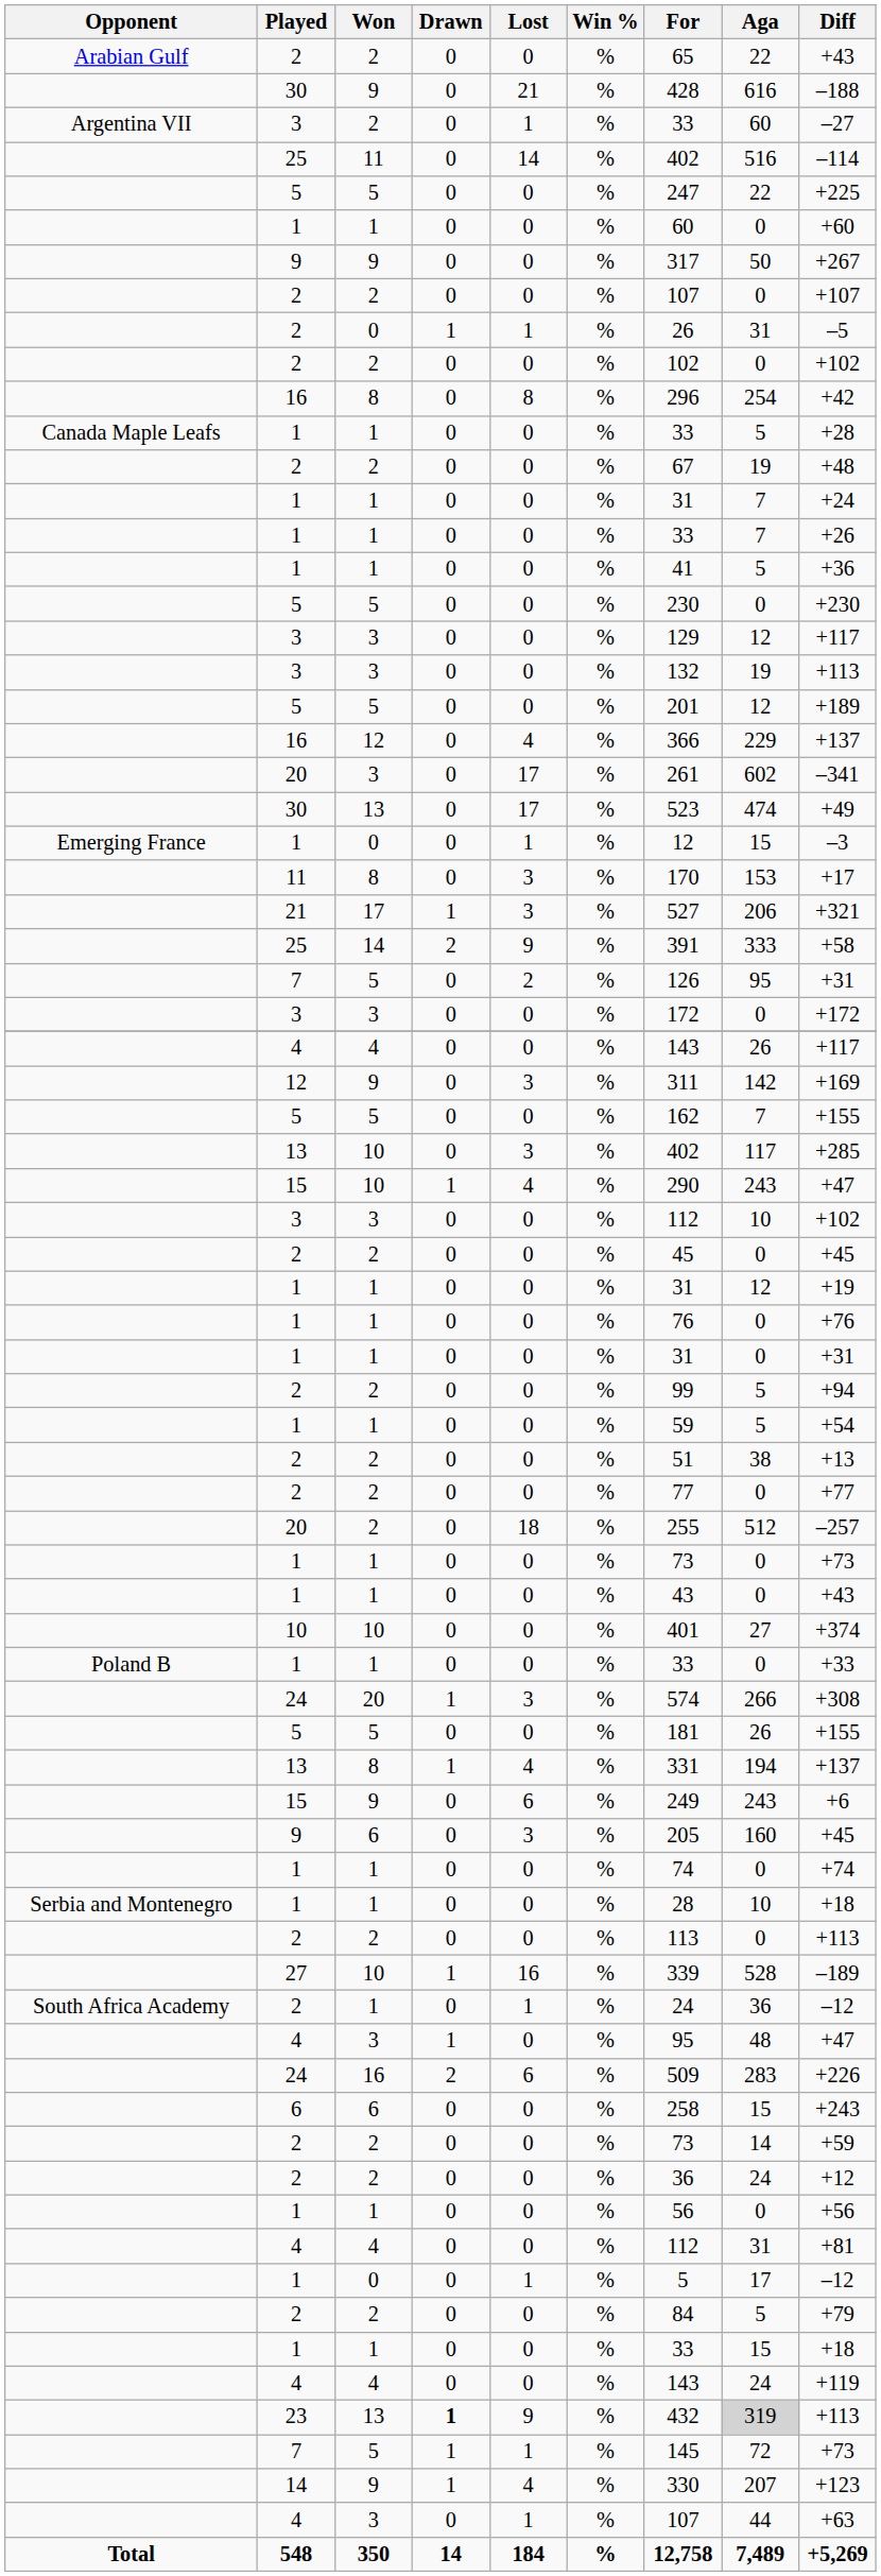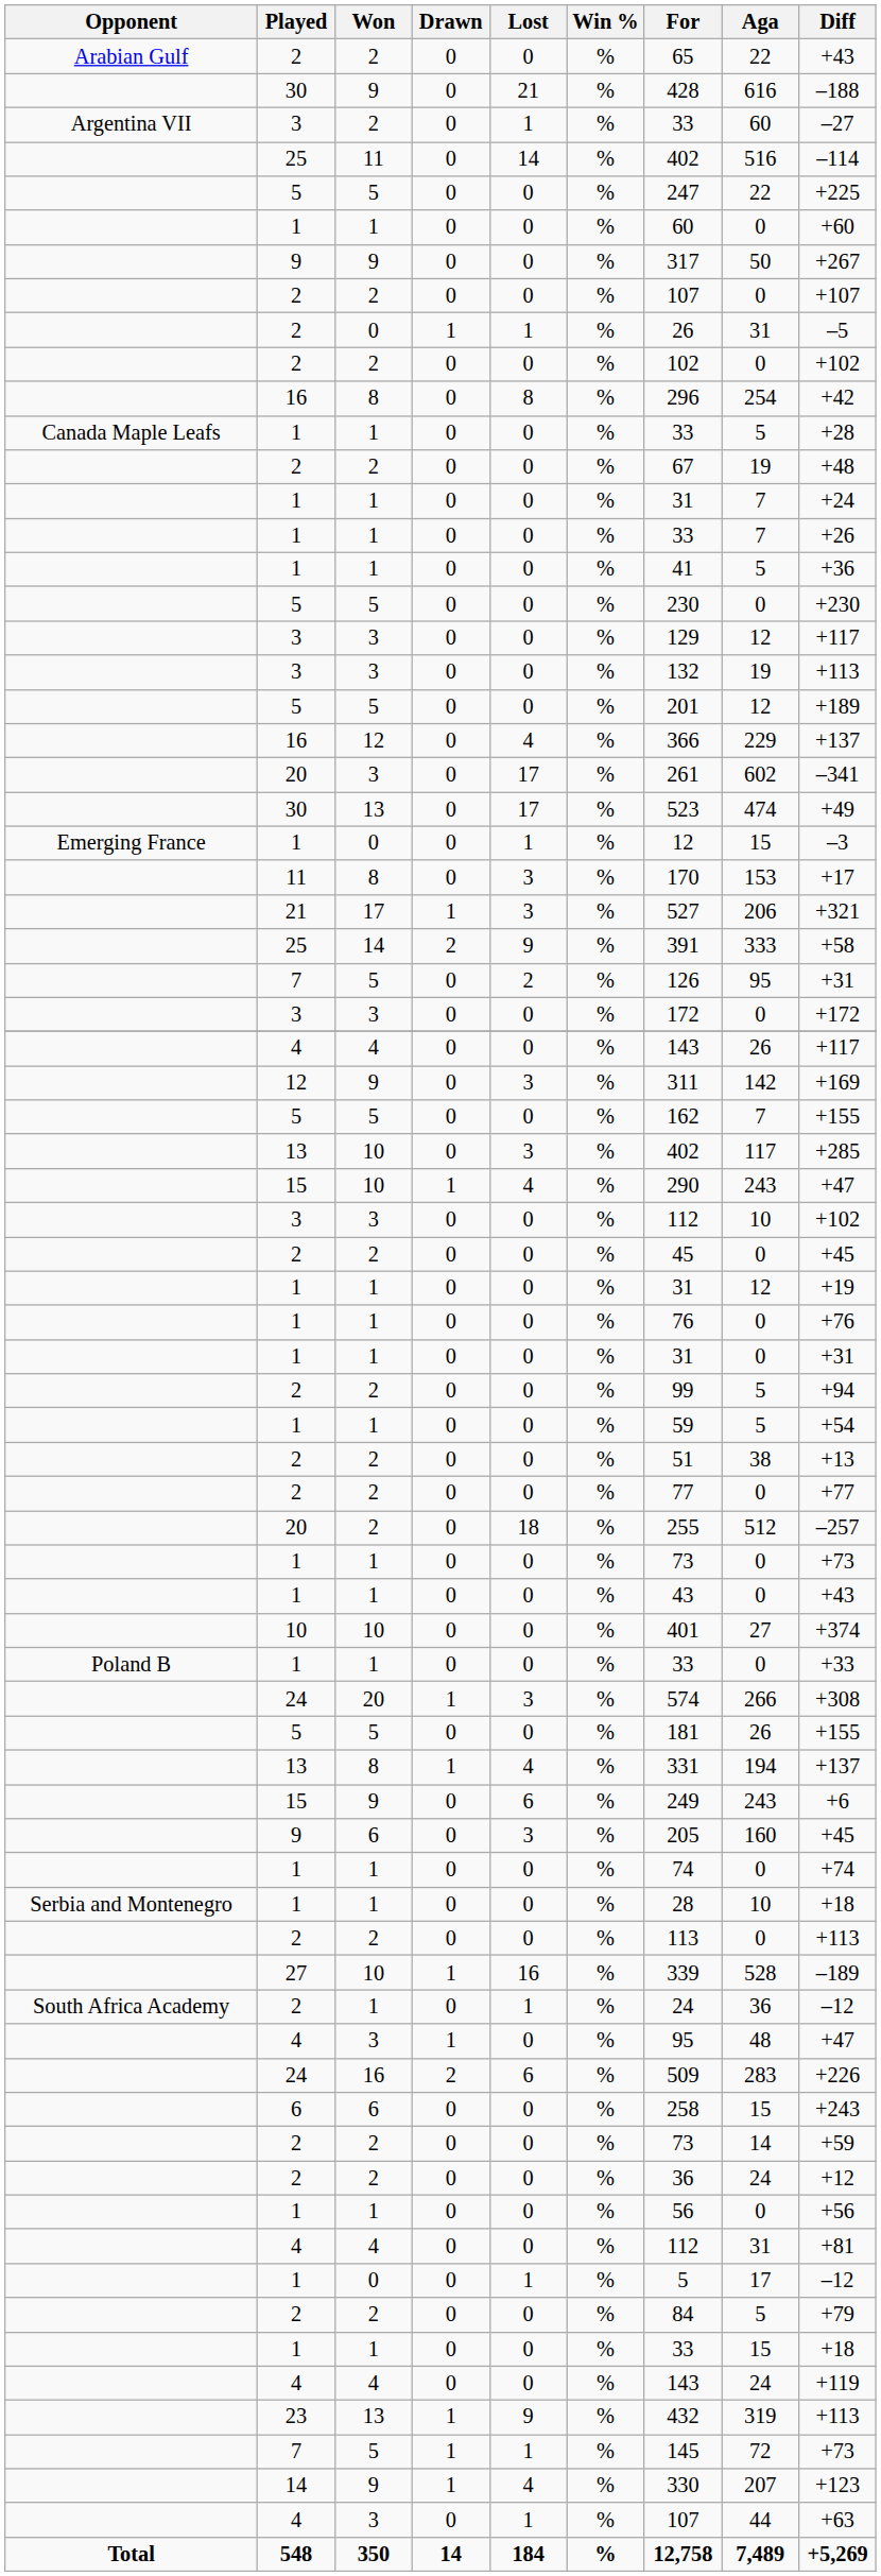23 | Drawn: bold -> normal
23 | Aga: lightgrey background -> no background
